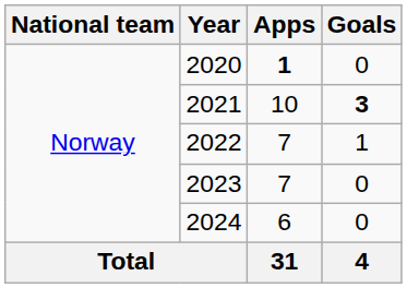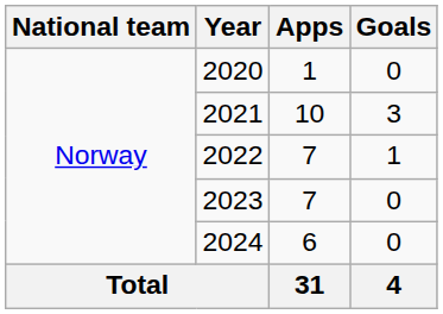2020 | Apps: bold -> normal
2021 | Goals: bold -> normal
